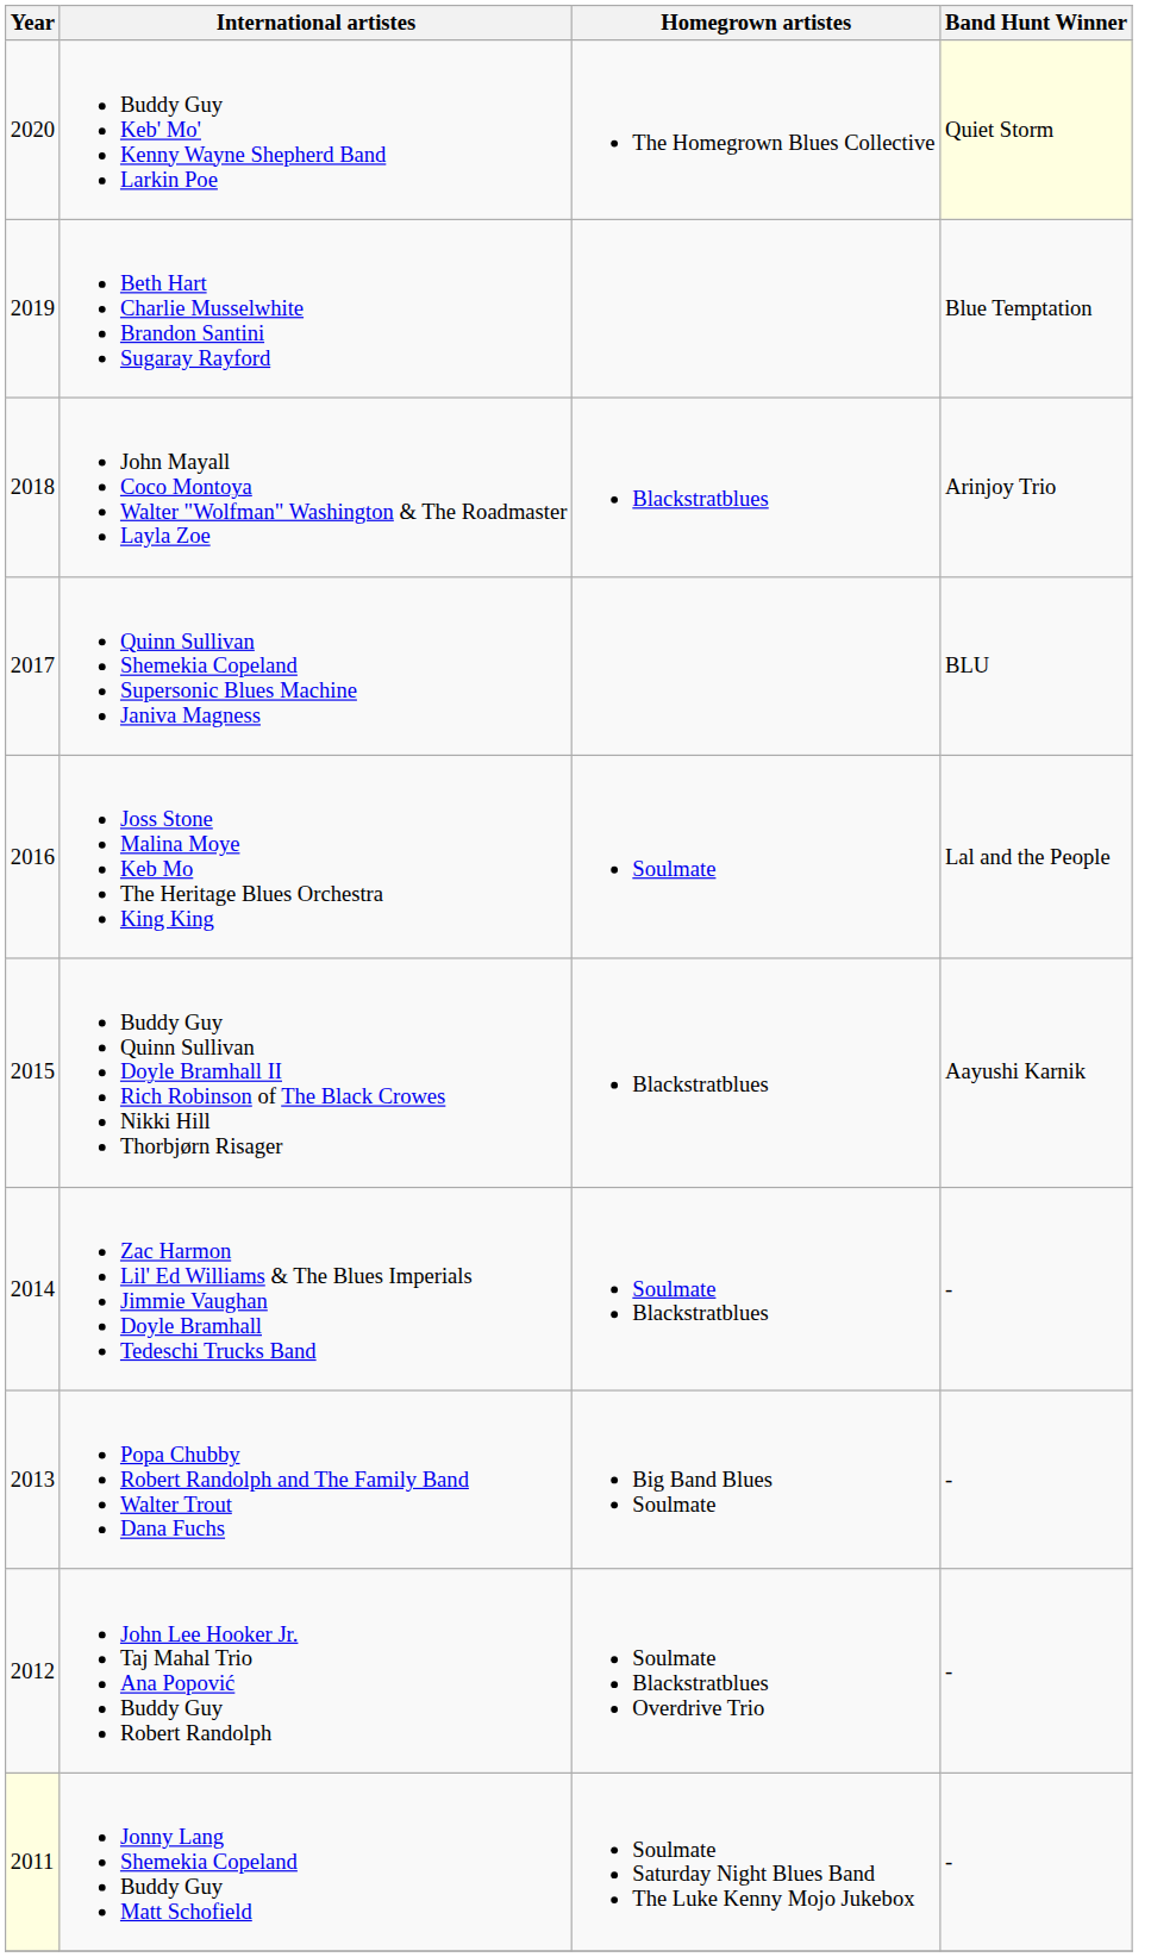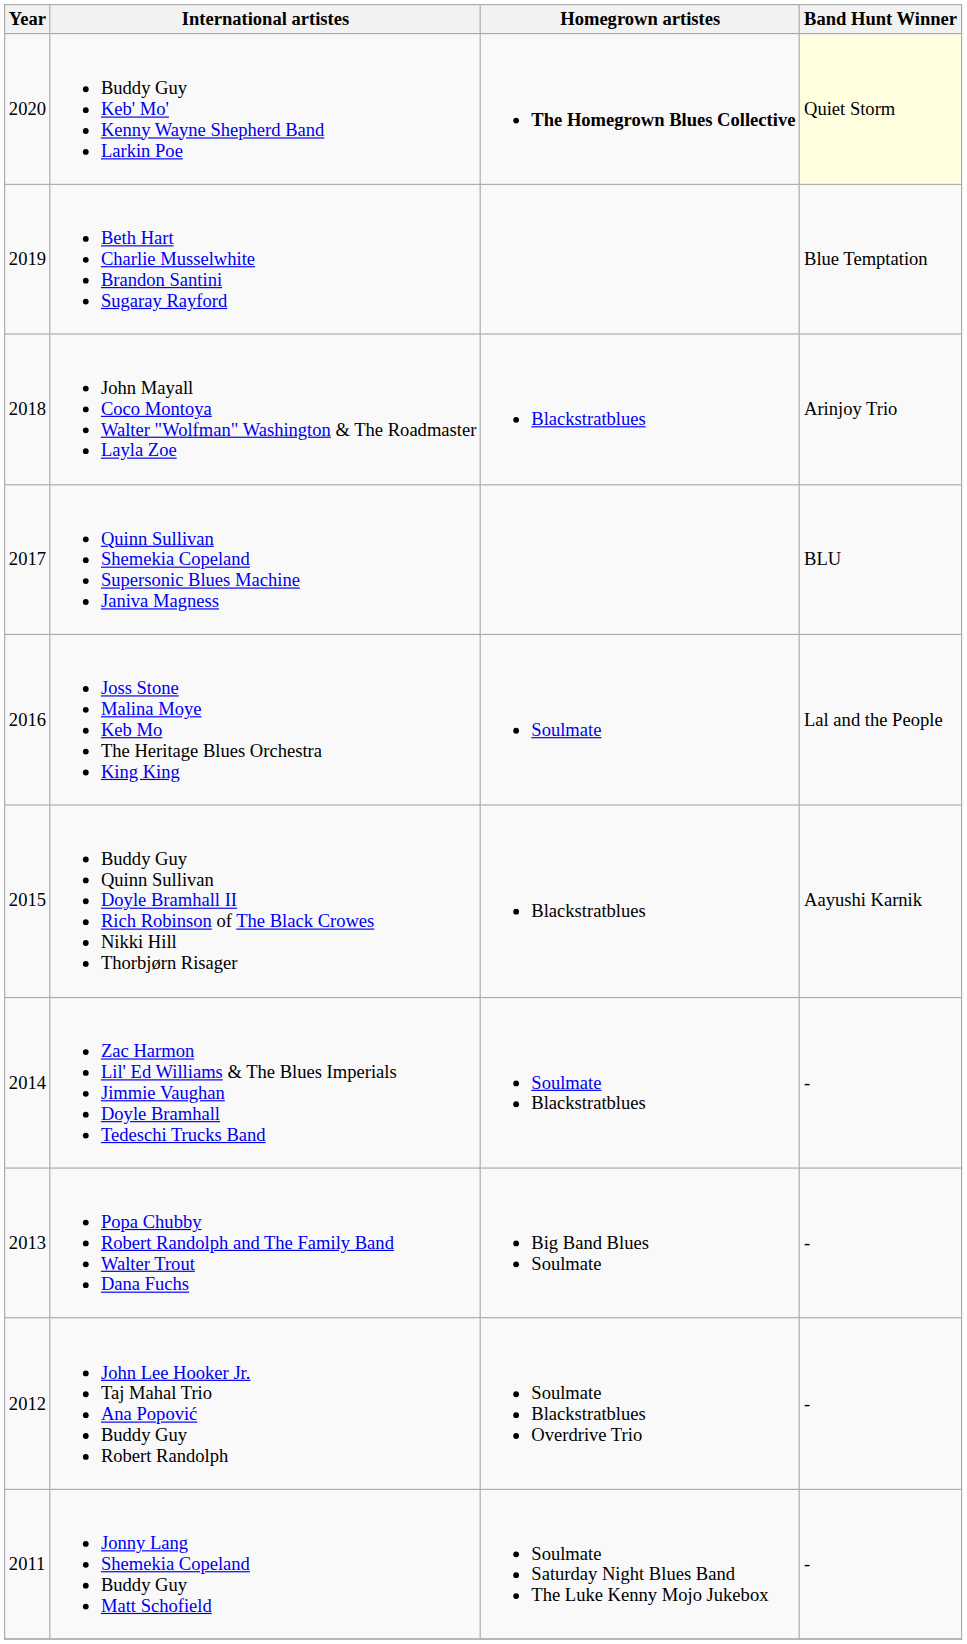Buddy Guy Keb' Mo' Kenny Wayne Shepherd Band Larkin Poe | Homegrown artistes: normal -> bold
Jonny Lang Shemekia Copeland Buddy Guy Matt Schofield | Year: lightyellow background -> no background
